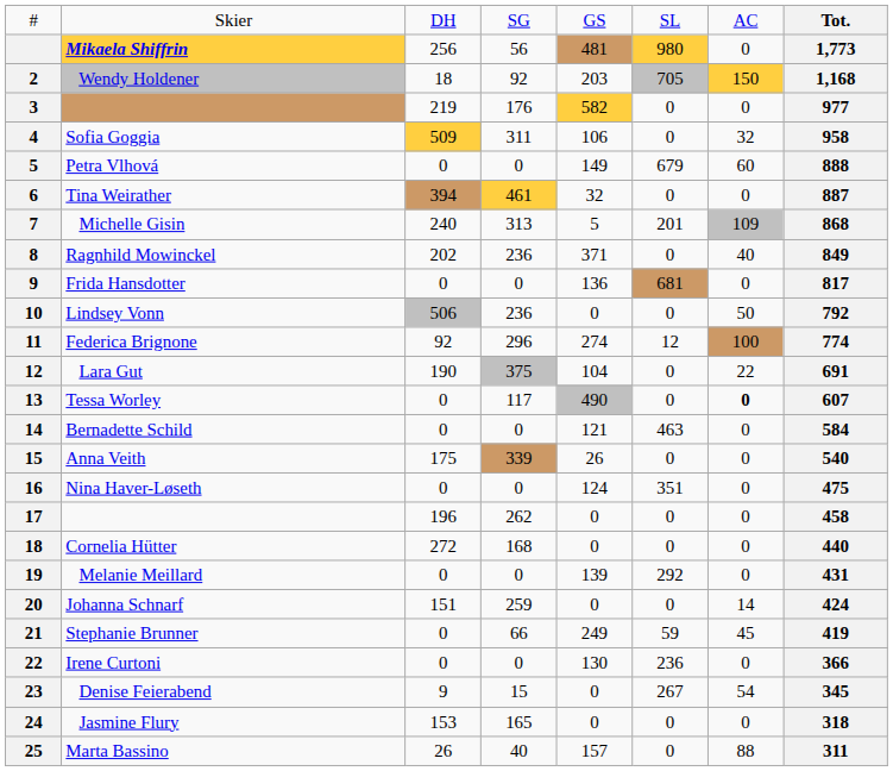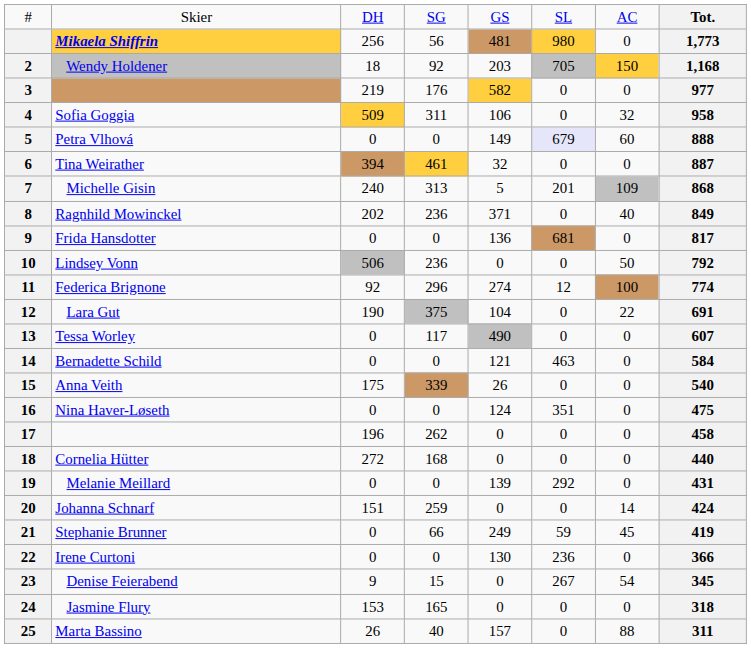Petra Vlhová | column 6: no background -> lavender background
Tessa Worley | column 7: bold -> normal
